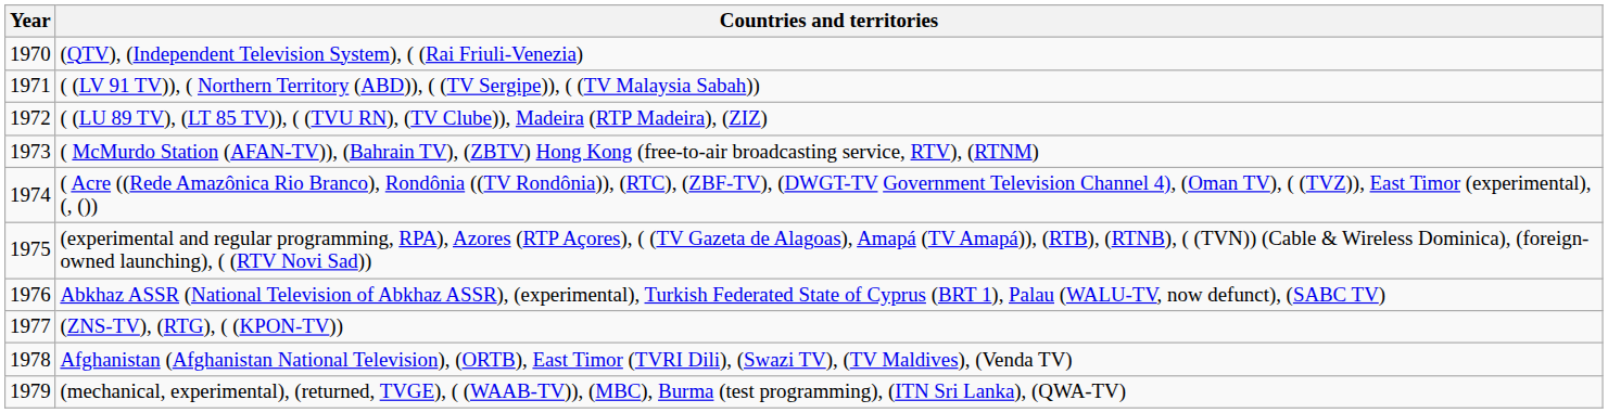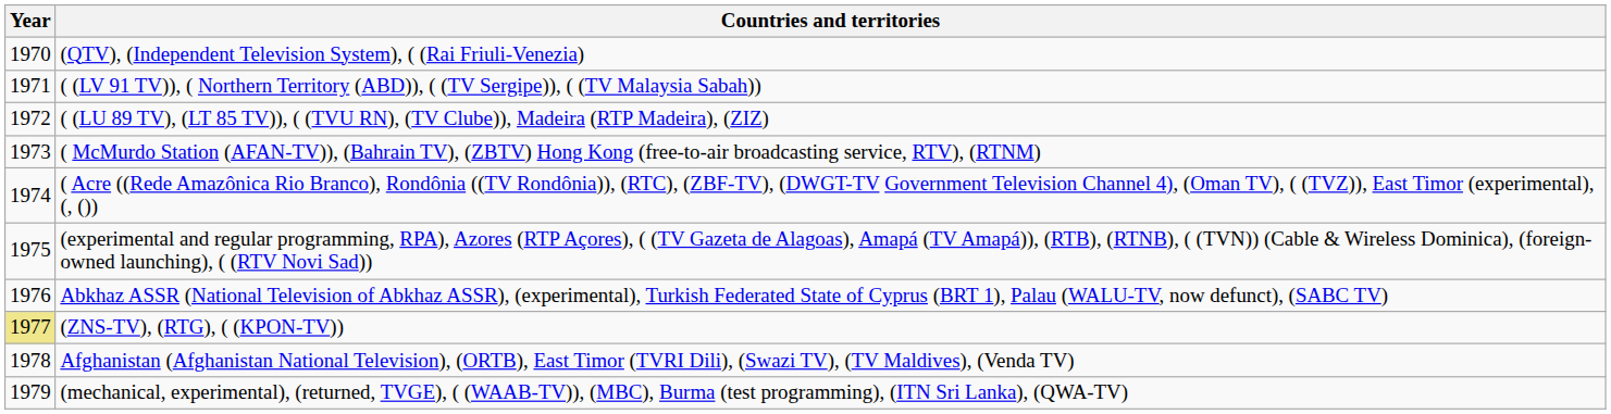(ZNS-TV), (RTG), ( (KPON-TV)) | Year: no background -> khaki background
